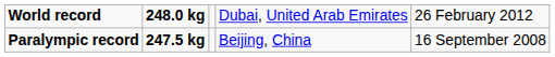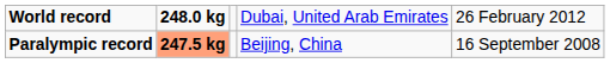Paralympic record | column 2: no background -> lightsalmon background
